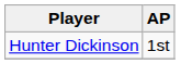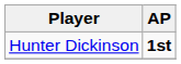Hunter Dickinson | AP: normal -> bold
